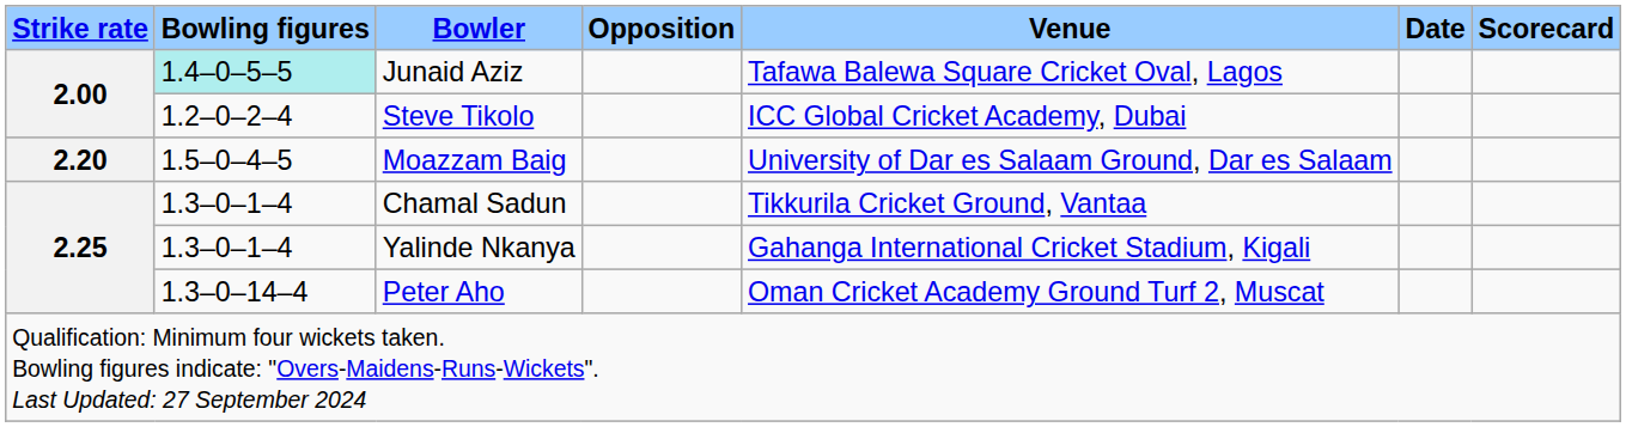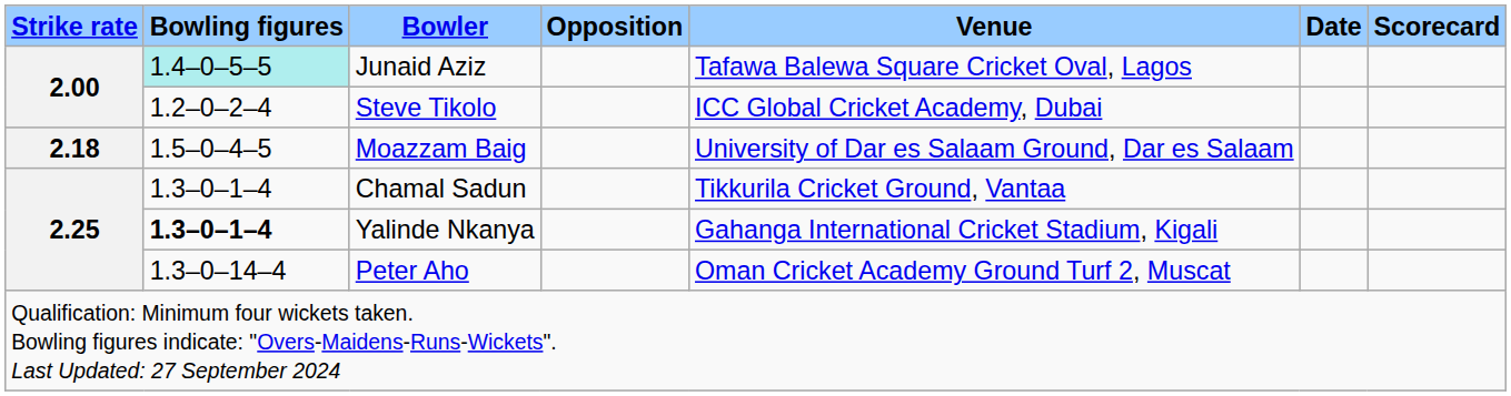Moazzam Baig | Strike rate: 2.20 -> 2.18
Yalinde Nkanya | Bowling figures: normal -> bold
